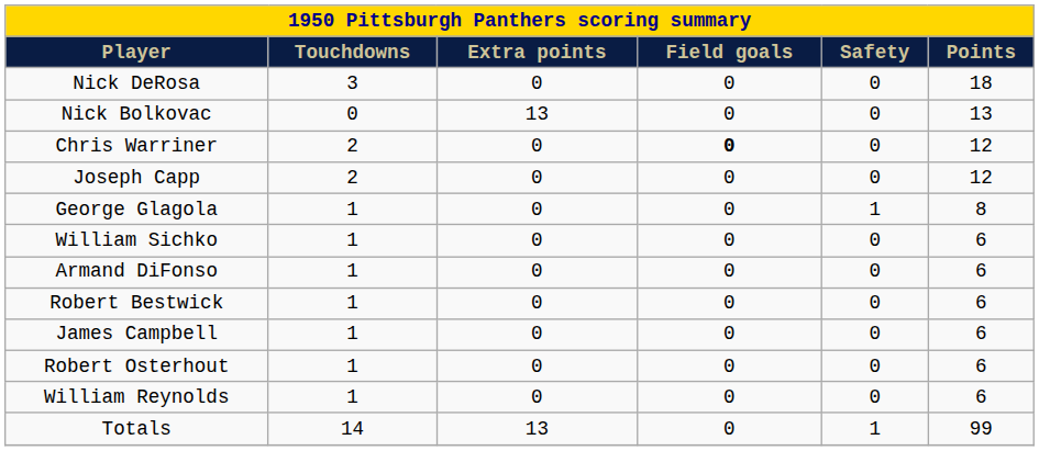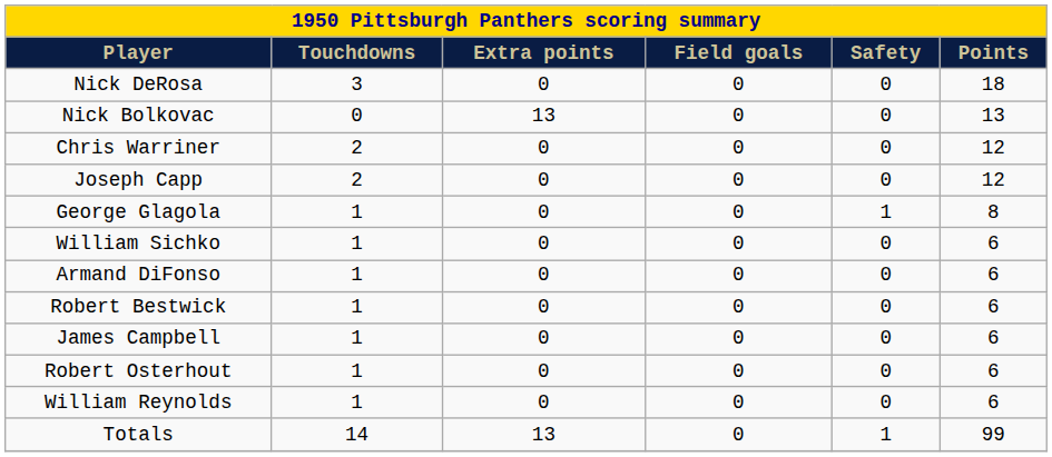Chris Warriner | Field goals: bold -> normal
